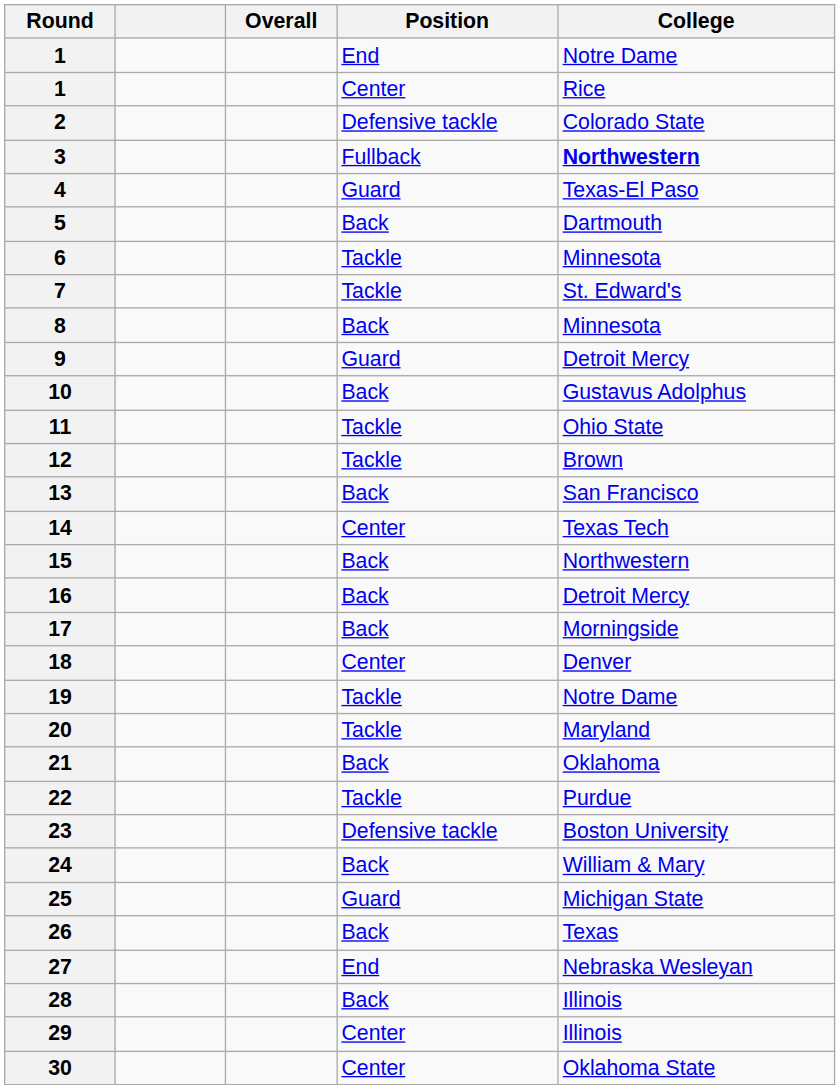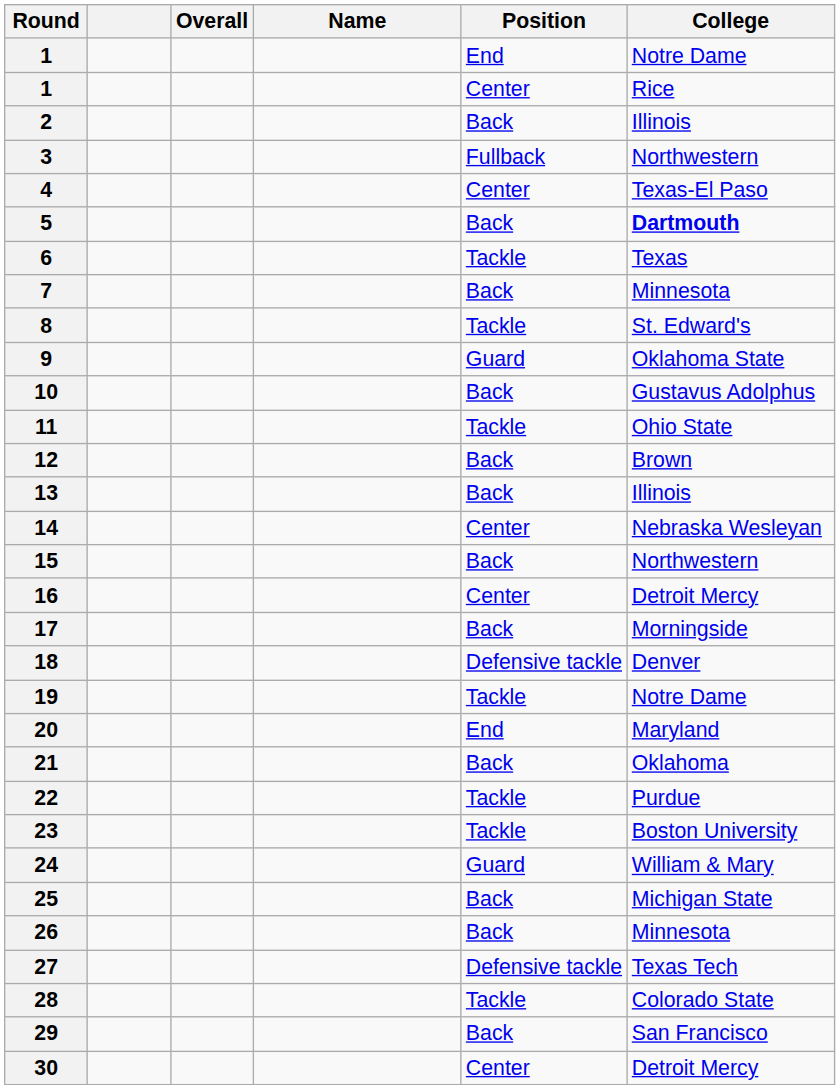+ column: Name
2 | Position: Defensive tackle -> Back
2 | College: Colorado State -> Illinois
3 | College: bold -> normal
4 | Position: Guard -> Center
5 | College: normal -> bold
6 | College: Minnesota -> Texas
7 | Position: Tackle -> Back
7 | College: St. Edward's -> Minnesota
8 | Position: Back -> Tackle
8 | College: Minnesota -> St. Edward's
9 | College: Detroit Mercy -> Oklahoma State
12 | Position: Tackle -> Back
13 | College: San Francisco -> Illinois
14 | College: Texas Tech -> Nebraska Wesleyan
16 | Position: Back -> Center
18 | Position: Center -> Defensive tackle
20 | Position: Tackle -> End
23 | Position: Defensive tackle -> Tackle
24 | Position: Back -> Guard
25 | Position: Guard -> Back
26 | College: Texas -> Minnesota
27 | Position: End -> Defensive tackle
27 | College: Nebraska Wesleyan -> Texas Tech
28 | Position: Back -> Tackle
28 | College: Illinois -> Colorado State
29 | Position: Center -> Back
29 | College: Illinois -> San Francisco
30 | College: Oklahoma State -> Detroit Mercy
